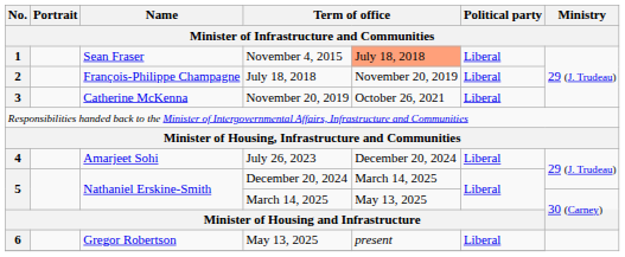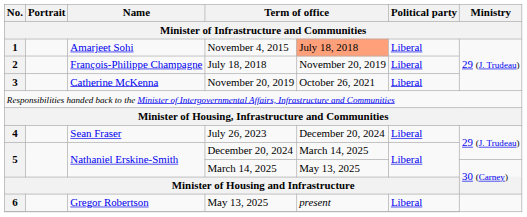November 4, 2015 | Name: Sean Fraser -> Amarjeet Sohi
July 26, 2023 | Name: Amarjeet Sohi -> Sean Fraser
